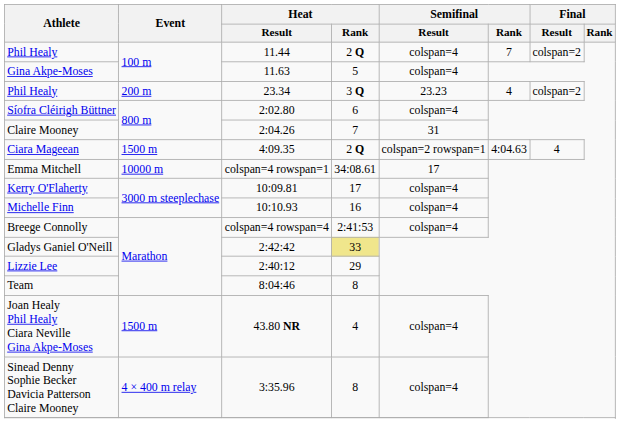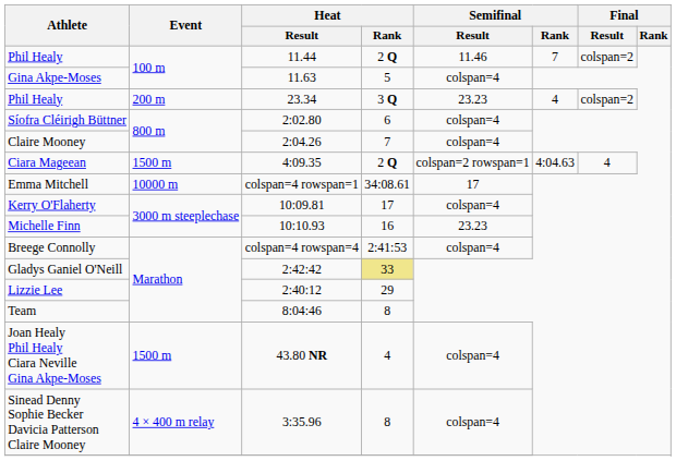Phil Healy / 11.44 | Semifinal / Result: colspan=4 -> 11.46
Claire Mooney | Semifinal / Result: 31 -> colspan=4
Michelle Finn | Semifinal / Result: colspan=4 -> 23.23
